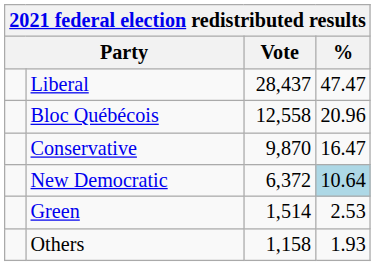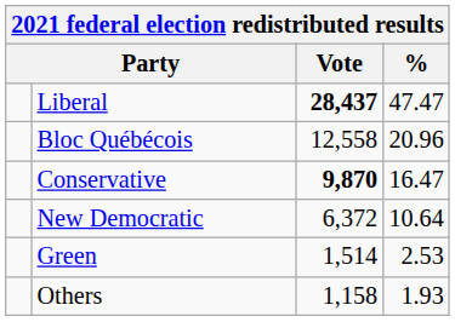Liberal | Vote: normal -> bold
Conservative | Vote: normal -> bold
New Democratic | %: lightblue background -> no background
